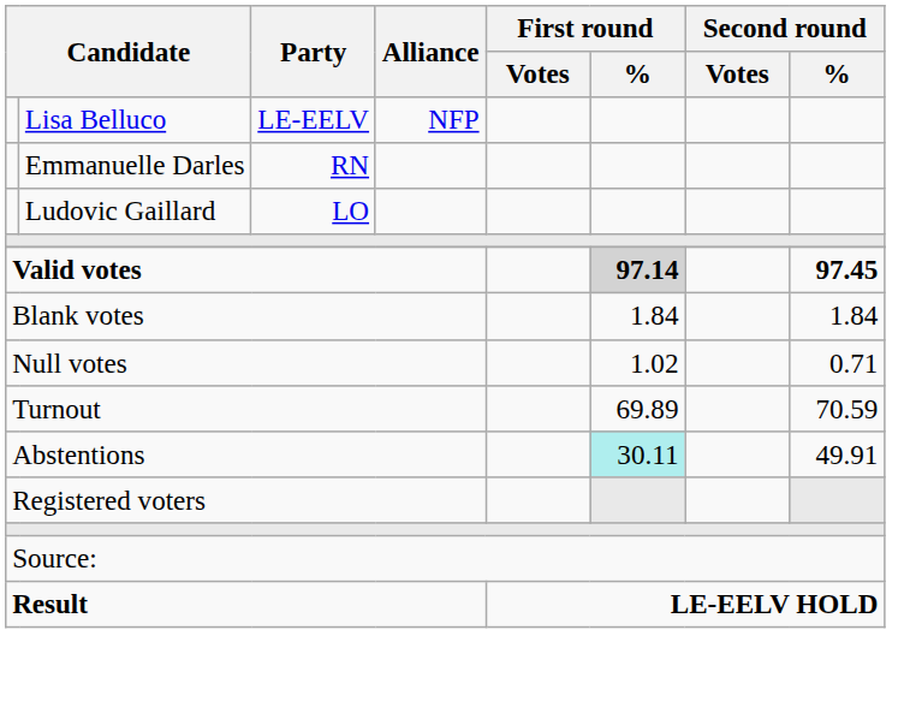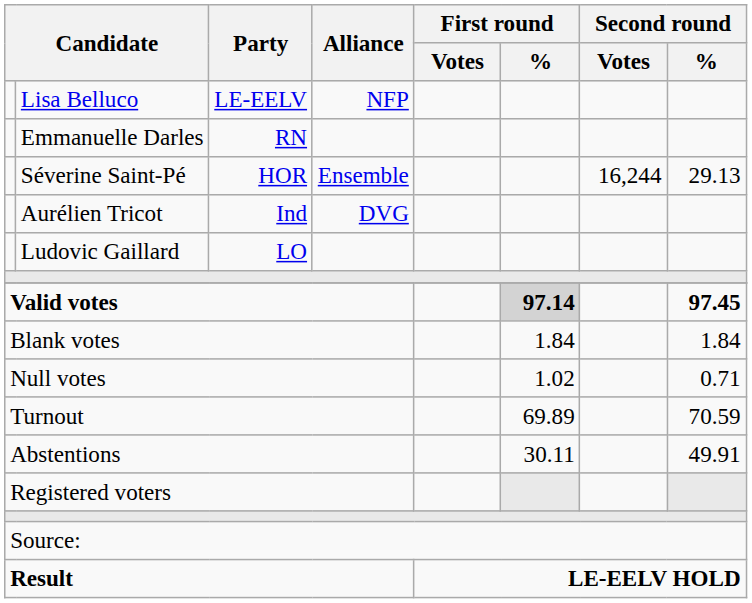+ row: Séverine Saint-Pé | HOR | Ensemble | 16,244 | 29.13
+ row: Aurélien Tricot | Ind | DVG
Abstentions | First round / %: paleturquoise background -> no background
